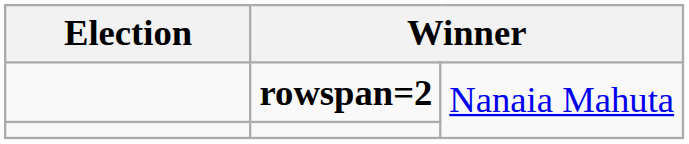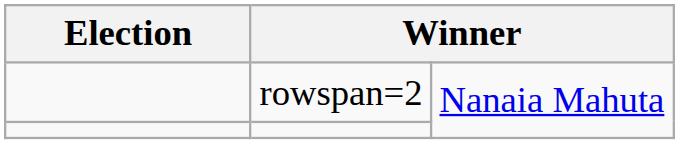rowspan=2 | column 2: bold -> normal
